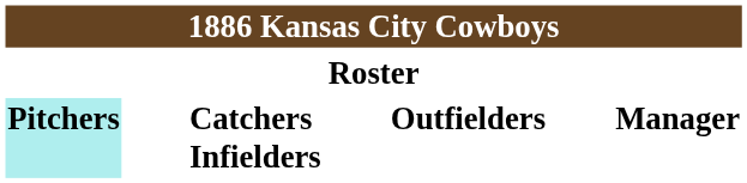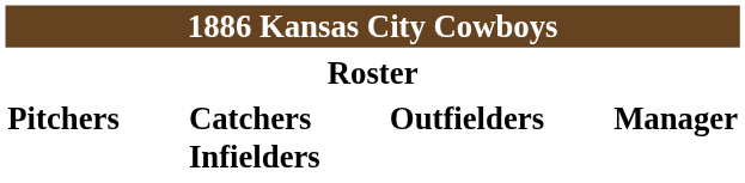Pitchers | column 1: paleturquoise background -> no background
